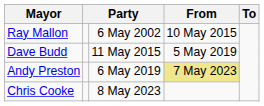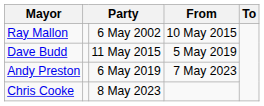Andy Preston | From: khaki background -> no background
